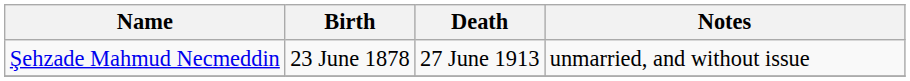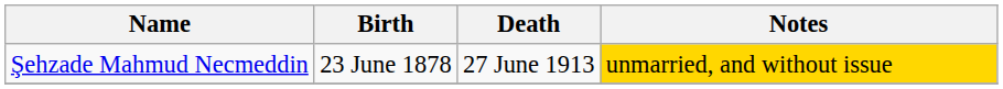Şehzade Mahmud Necmeddin | Notes: no background -> gold background
